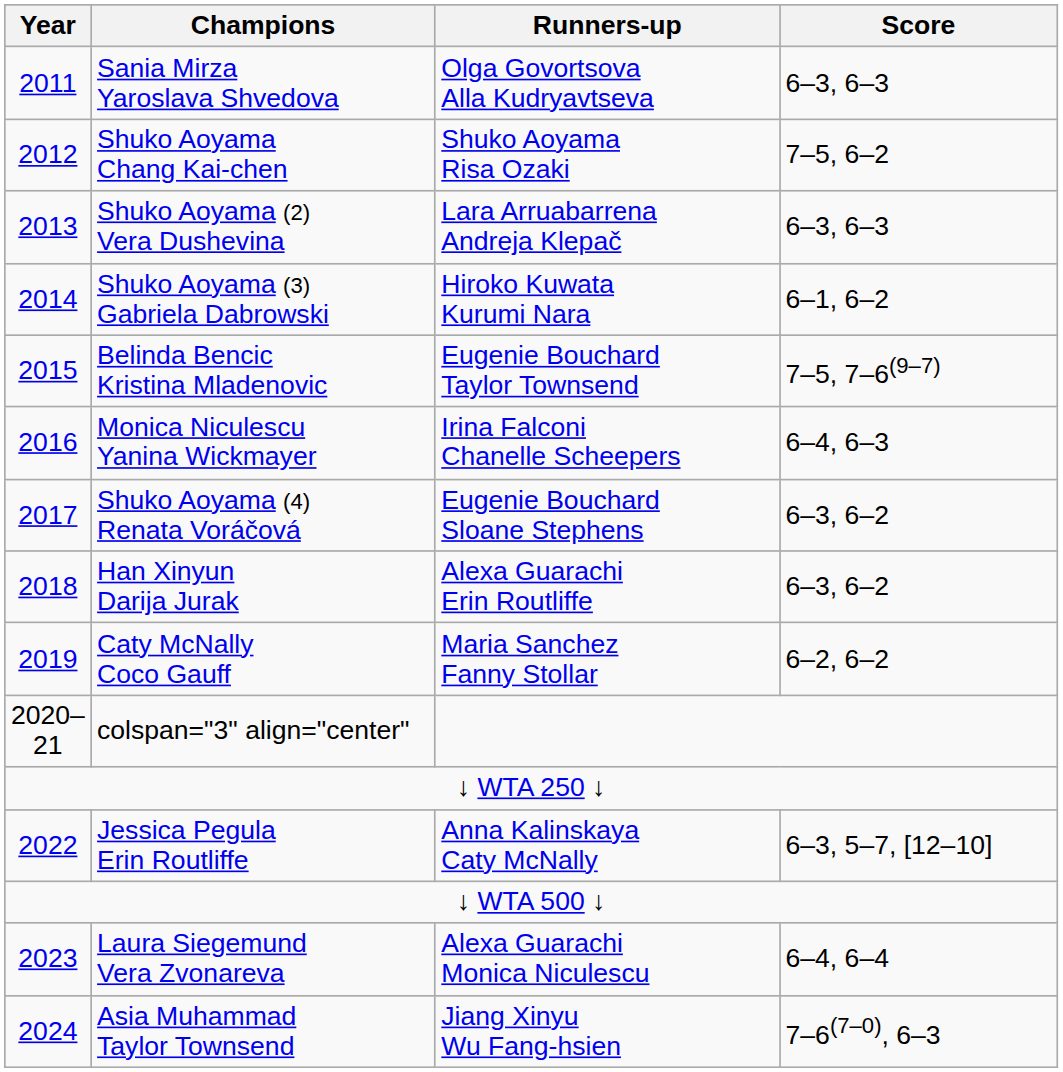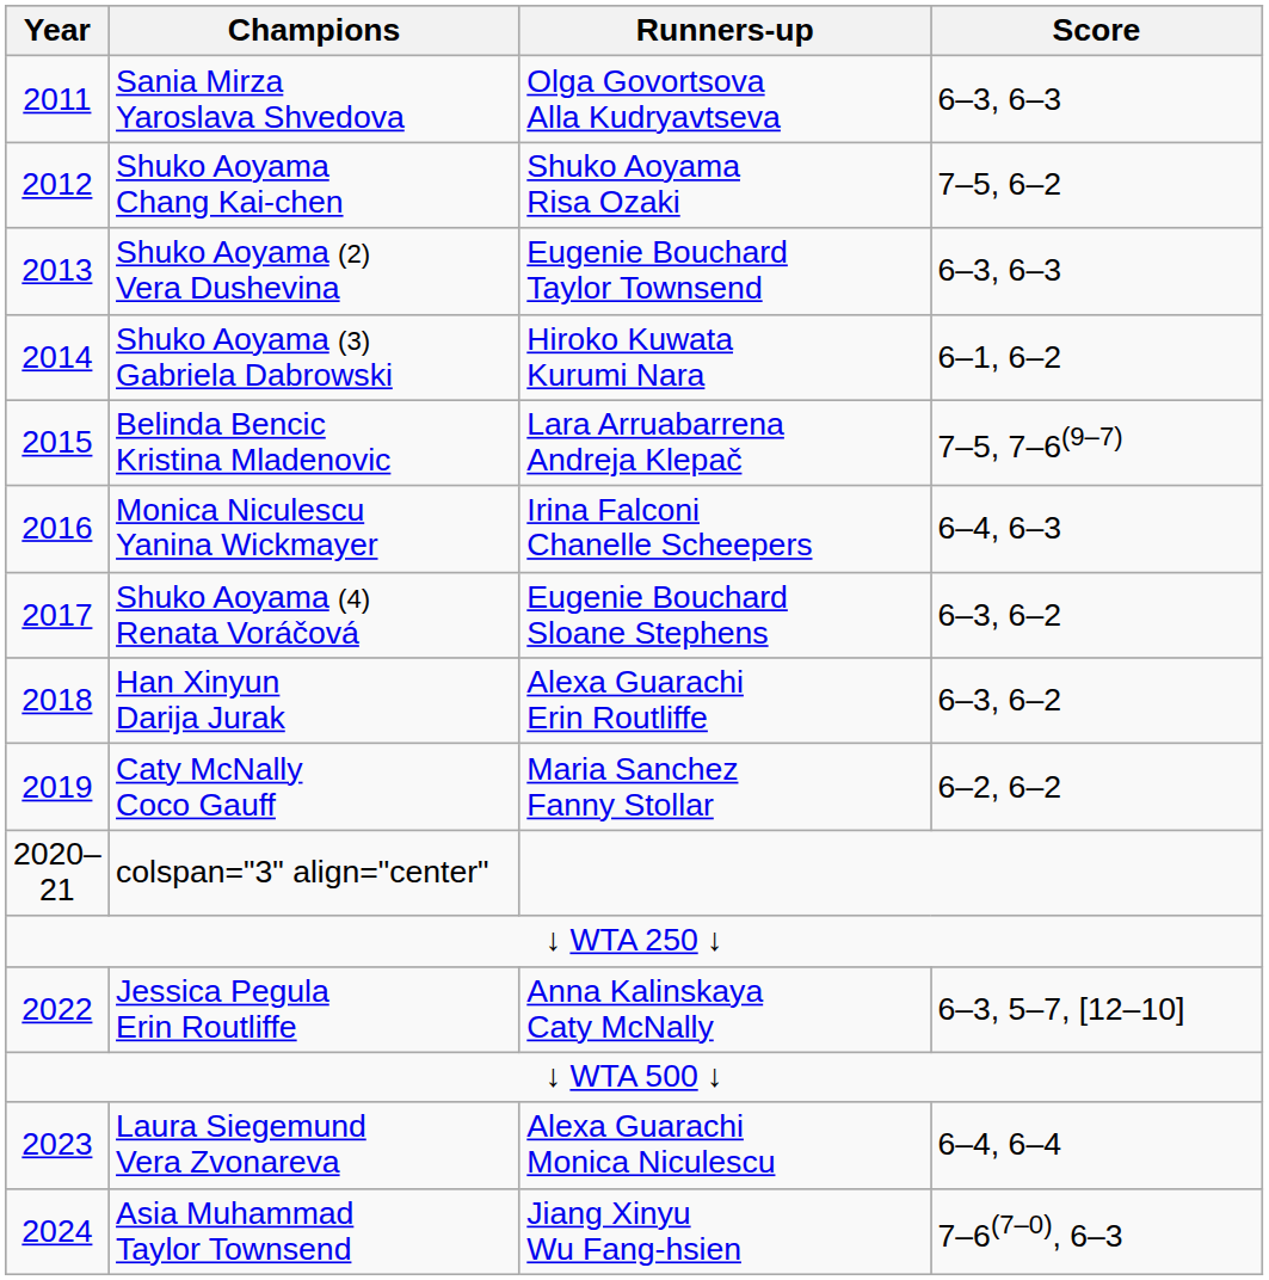Shuko Aoyama (2) Vera Dushevina | Runners-up: Lara Arruabarrena Andreja Klepač -> Eugenie Bouchard Taylor Townsend
Belinda Bencic Kristina Mladenovic | Runners-up: Eugenie Bouchard Taylor Townsend -> Lara Arruabarrena Andreja Klepač
